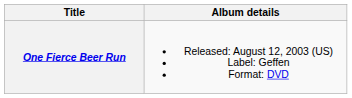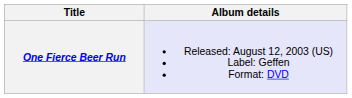One Fierce Beer Run | Album details: no background -> lavender background
